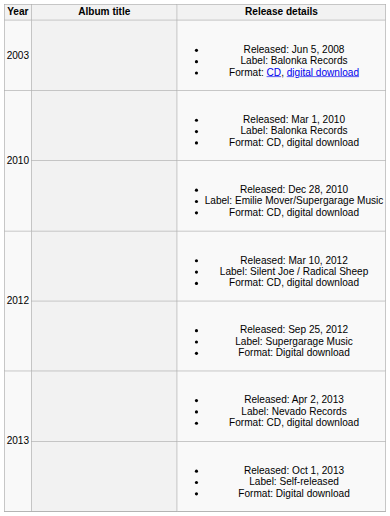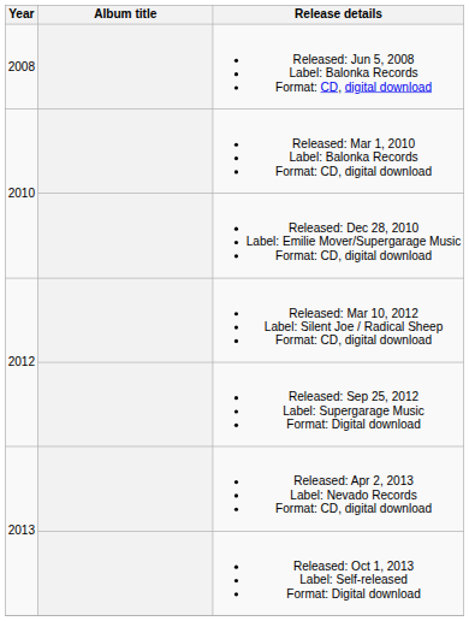row 2 | Year: 2003 -> 2008
